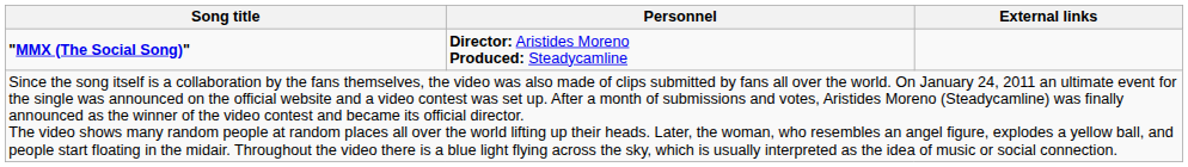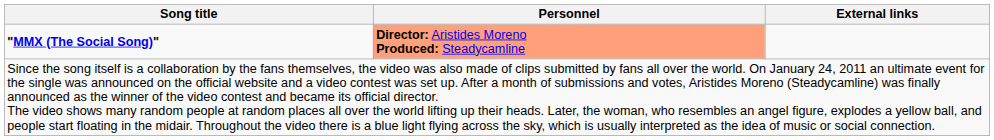"MMX (The Social Song)" | Personnel: no background -> lightsalmon background
